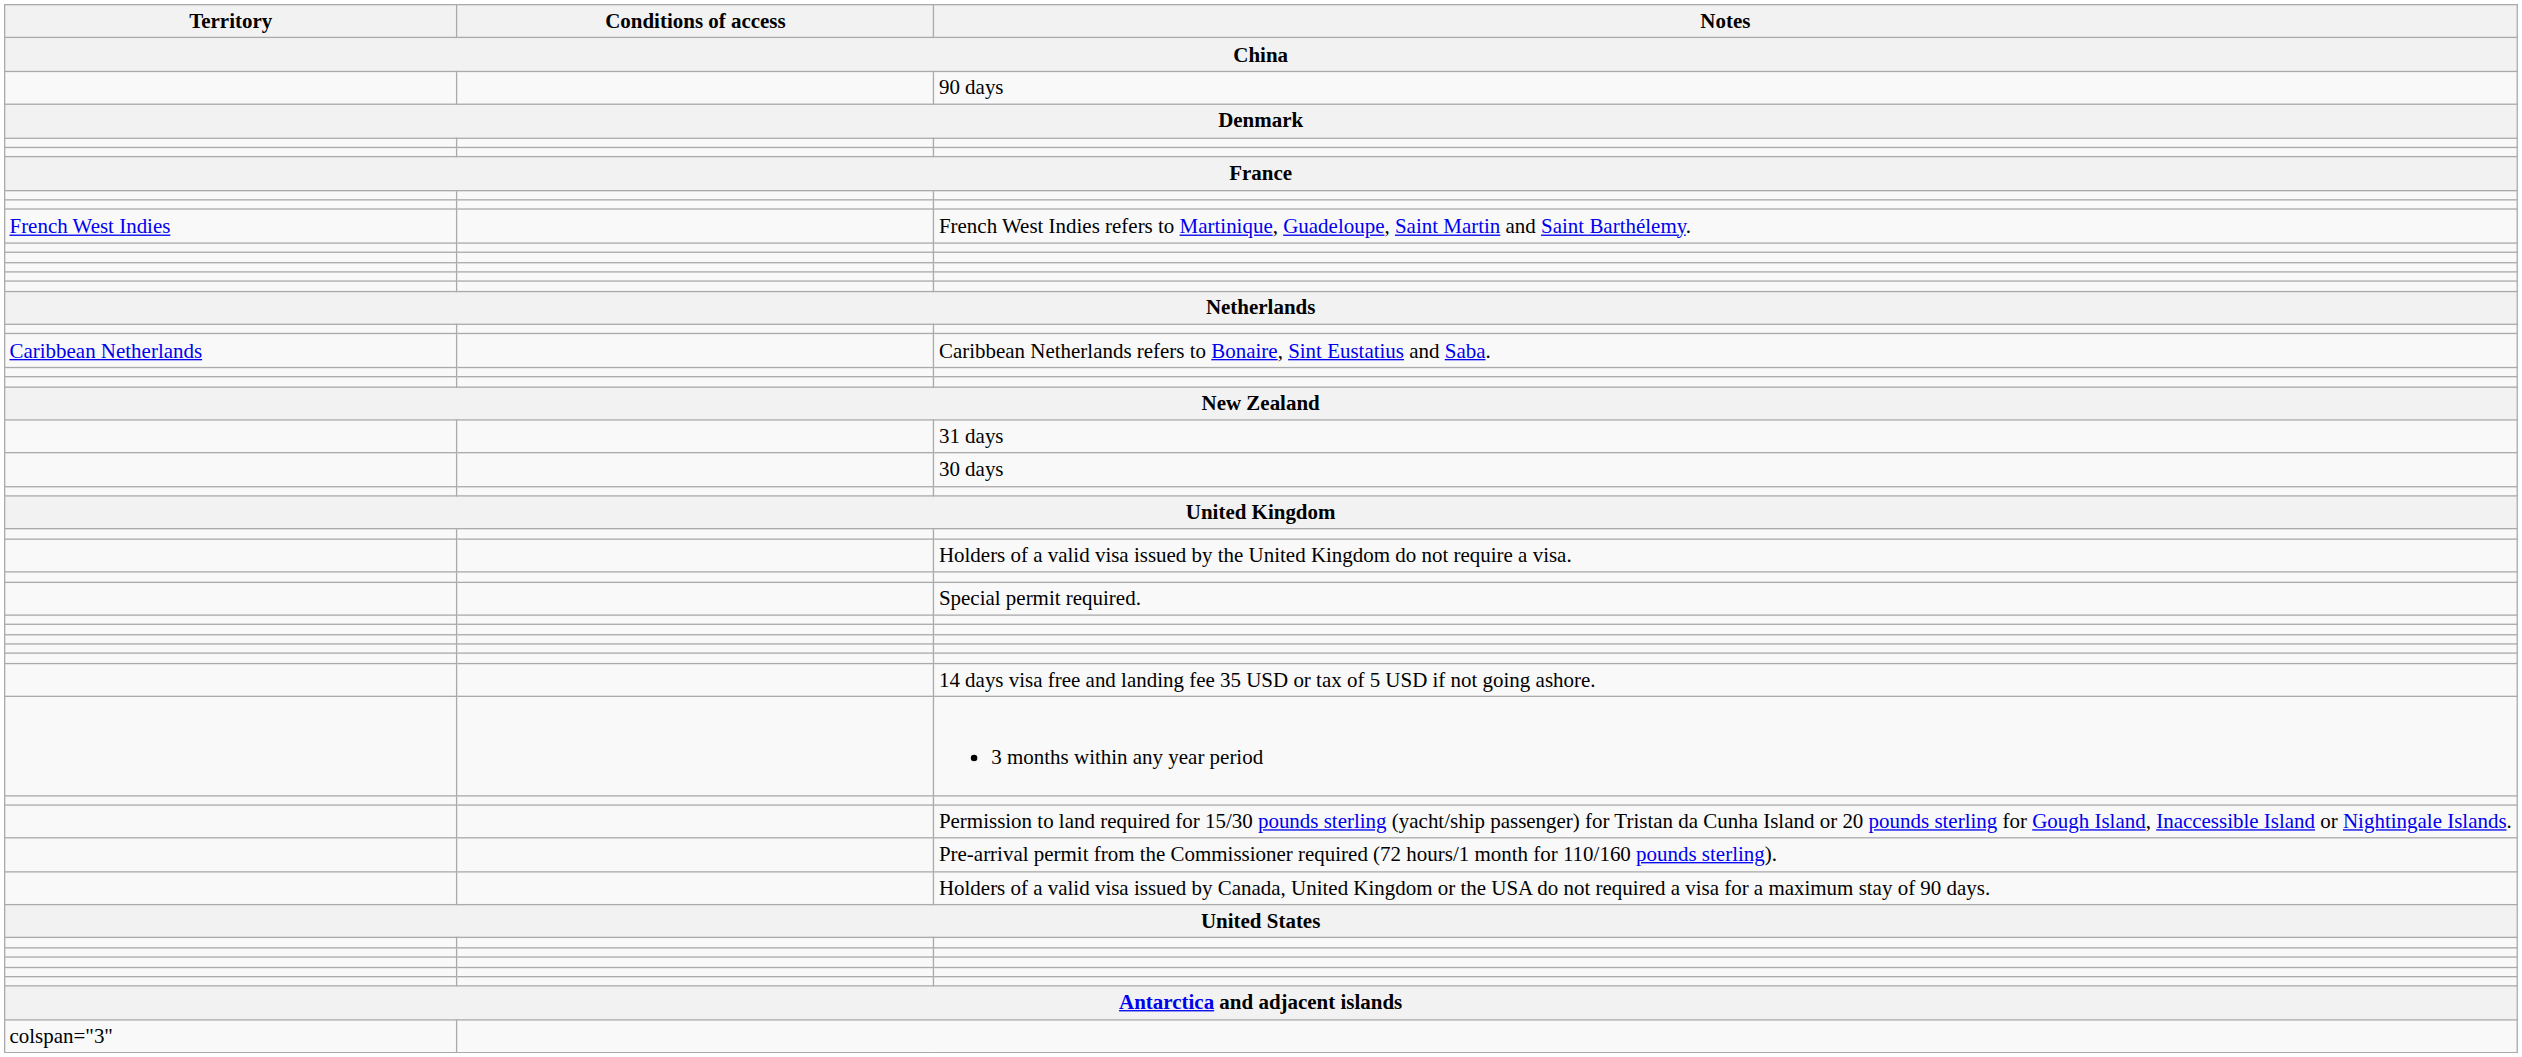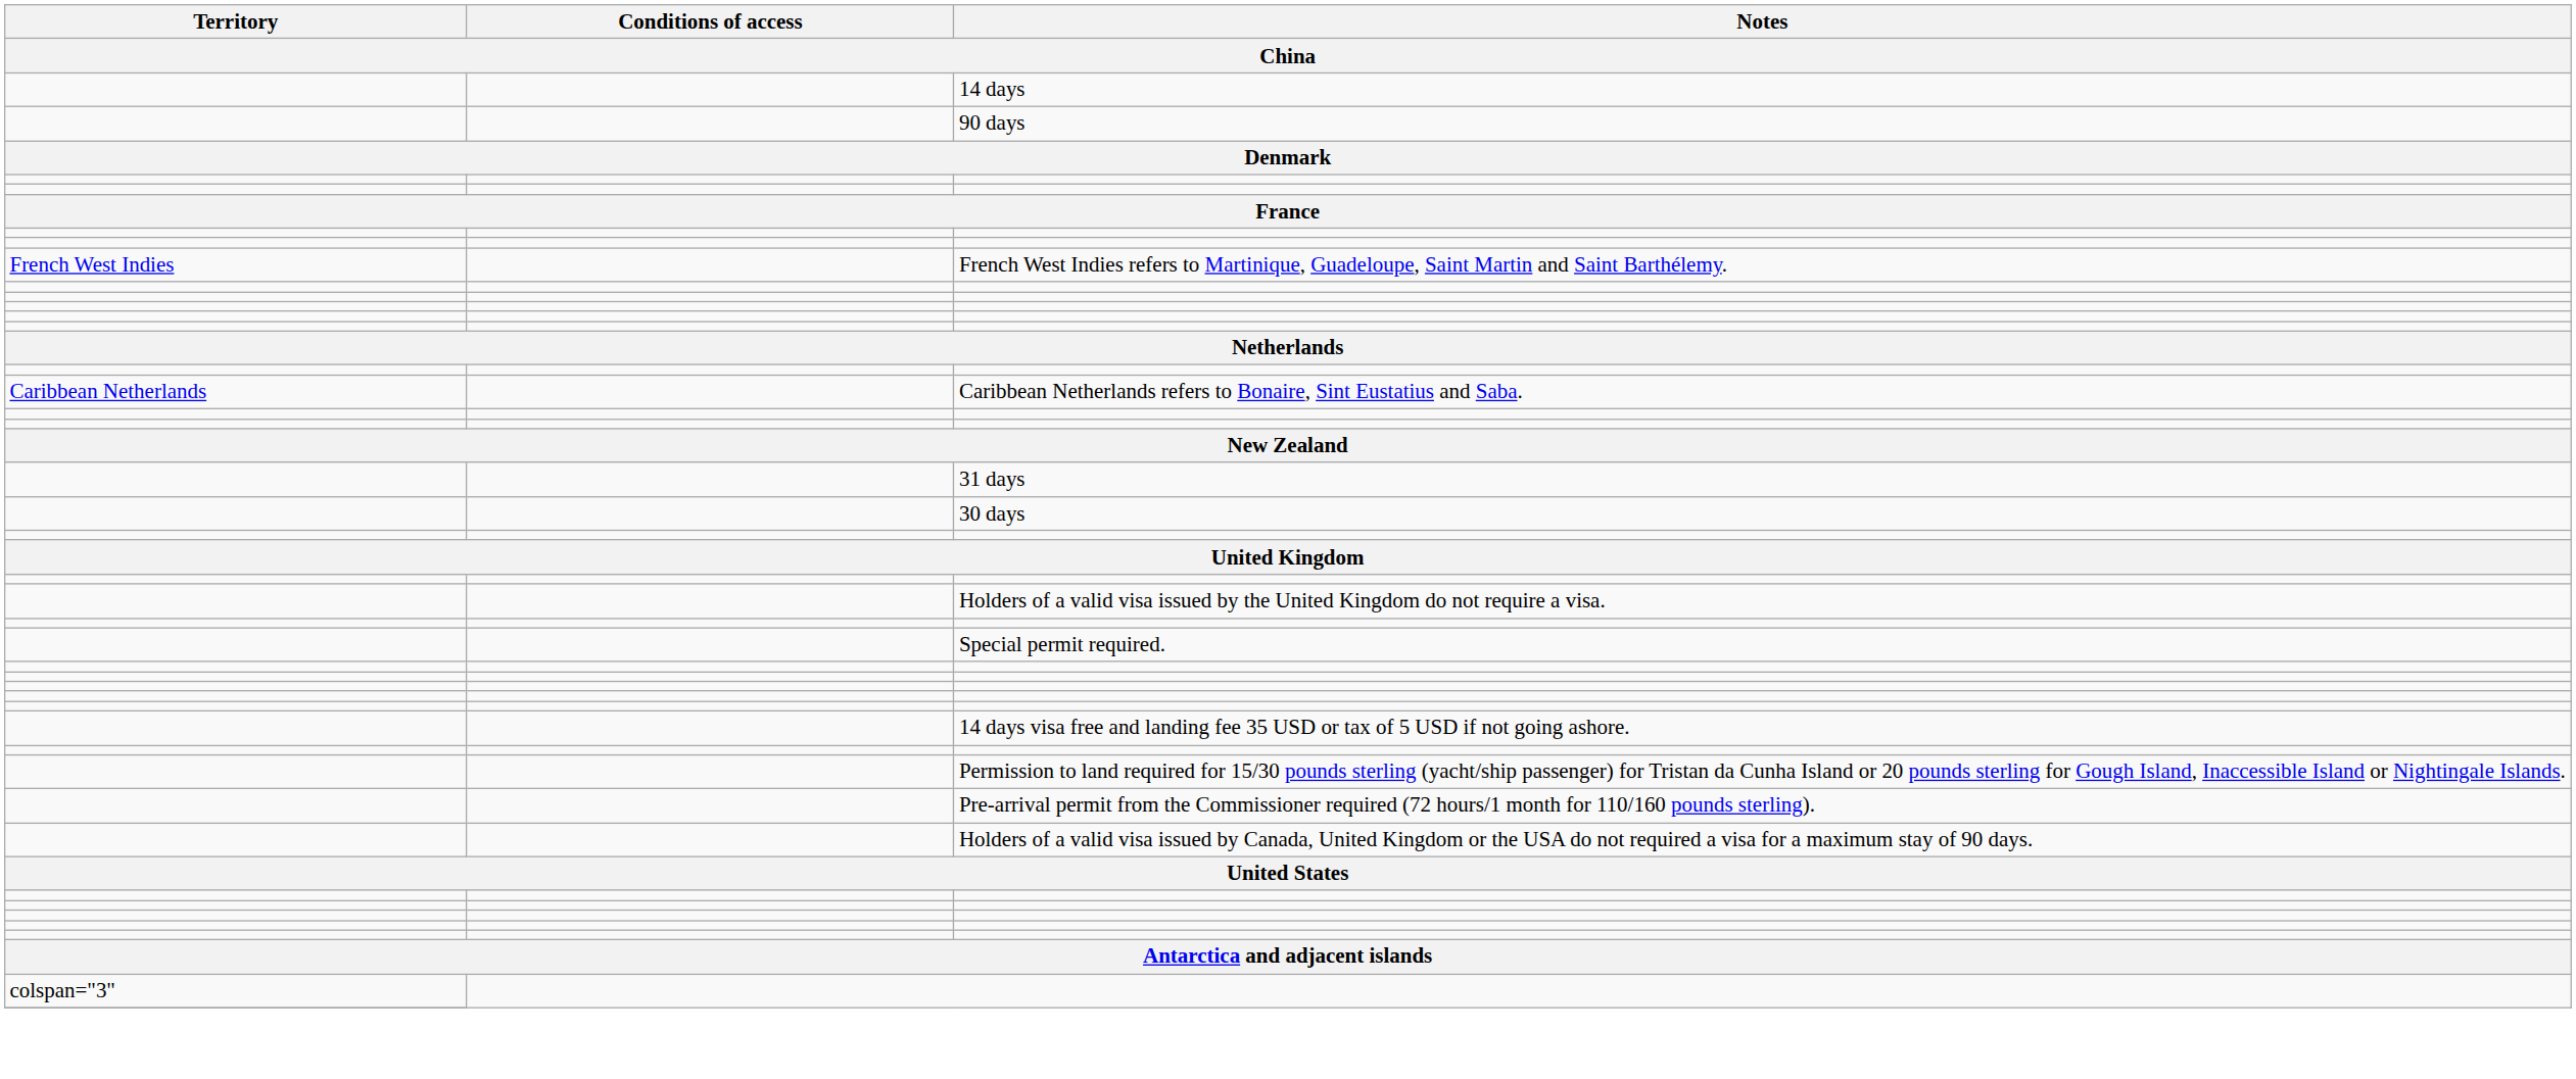+ row: 14 days
- row: 3 months within any year period
